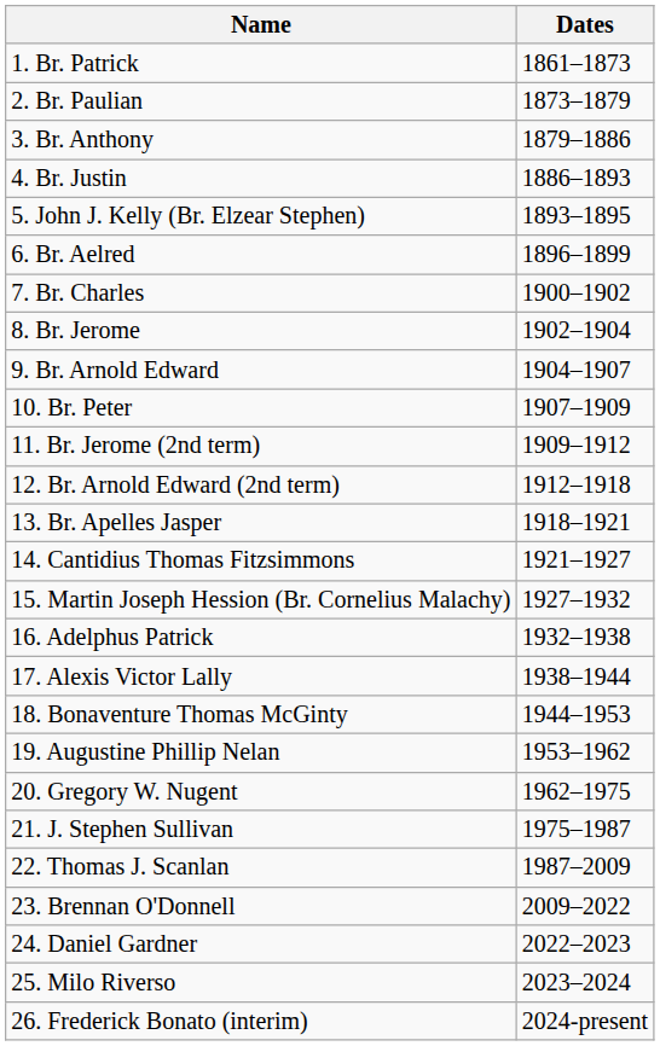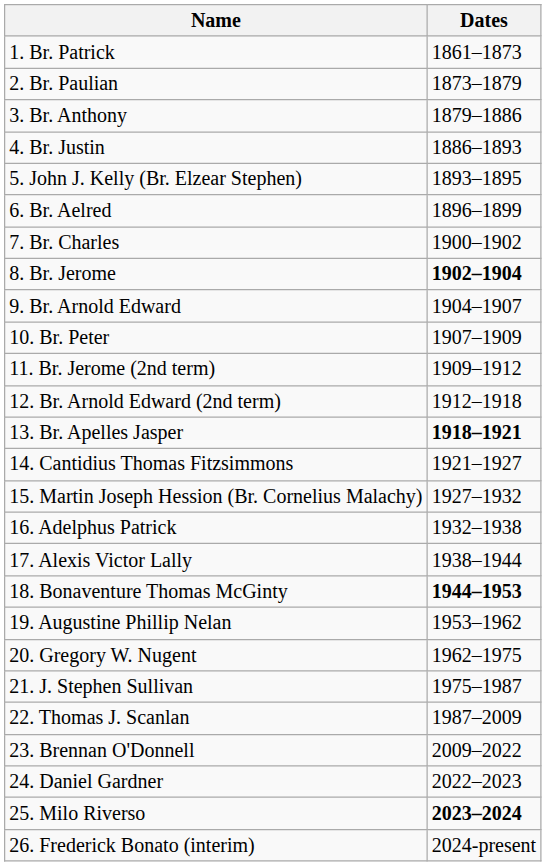8. Br. Jerome | Dates: normal -> bold
13. Br. Apelles Jasper | Dates: normal -> bold
18. Bonaventure Thomas McGinty | Dates: normal -> bold
25. Milo Riverso | Dates: normal -> bold
